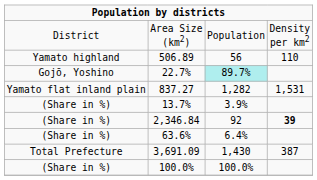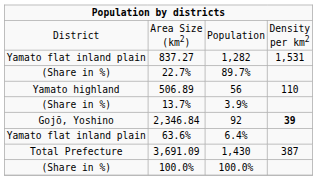rows swapped: 837.27 <-> 506.89
22.7% | column 1: Gojō, Yoshino -> (Share in %)
22.7% | column 3: paleturquoise background -> no background
2,346.84 | column 1: (Share in %) -> Gojō, Yoshino
63.6% | column 1: (Share in %) -> Yamato flat inland plain
